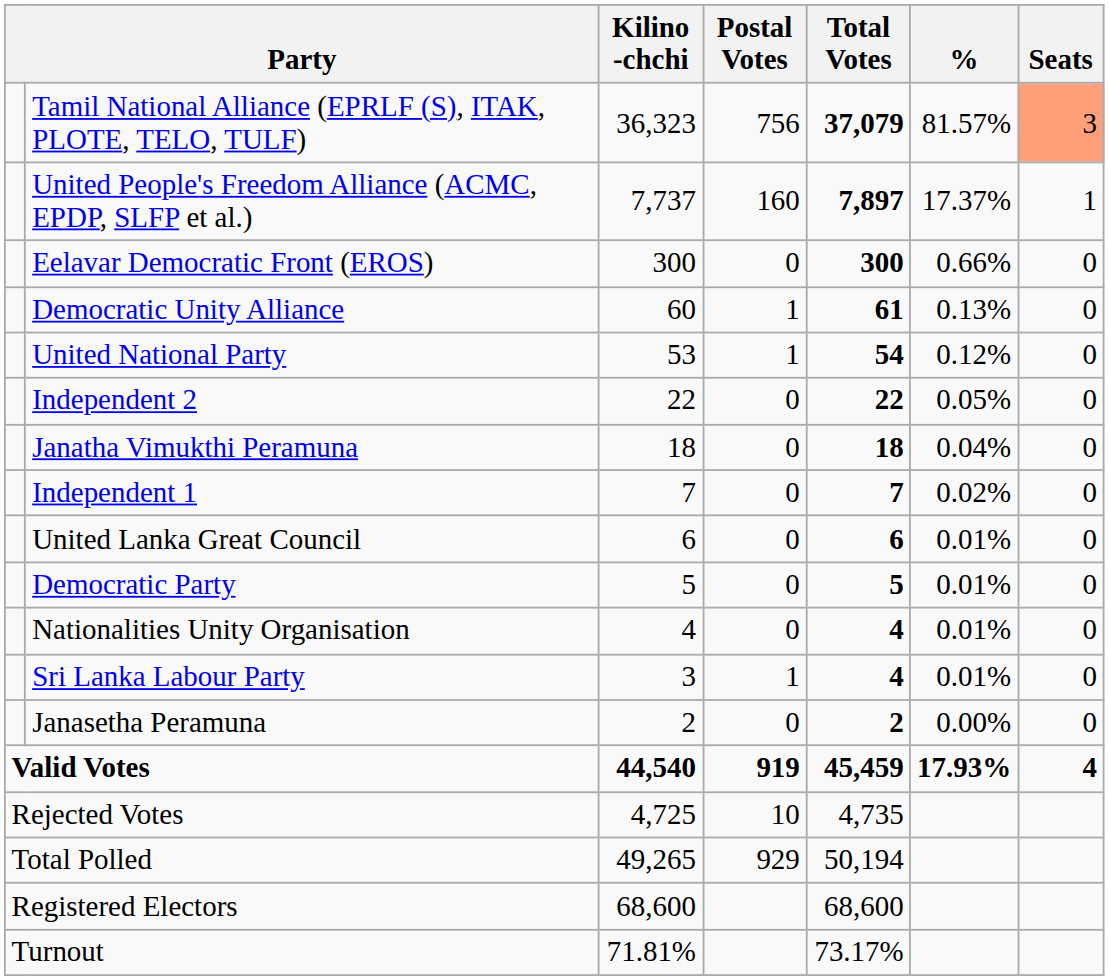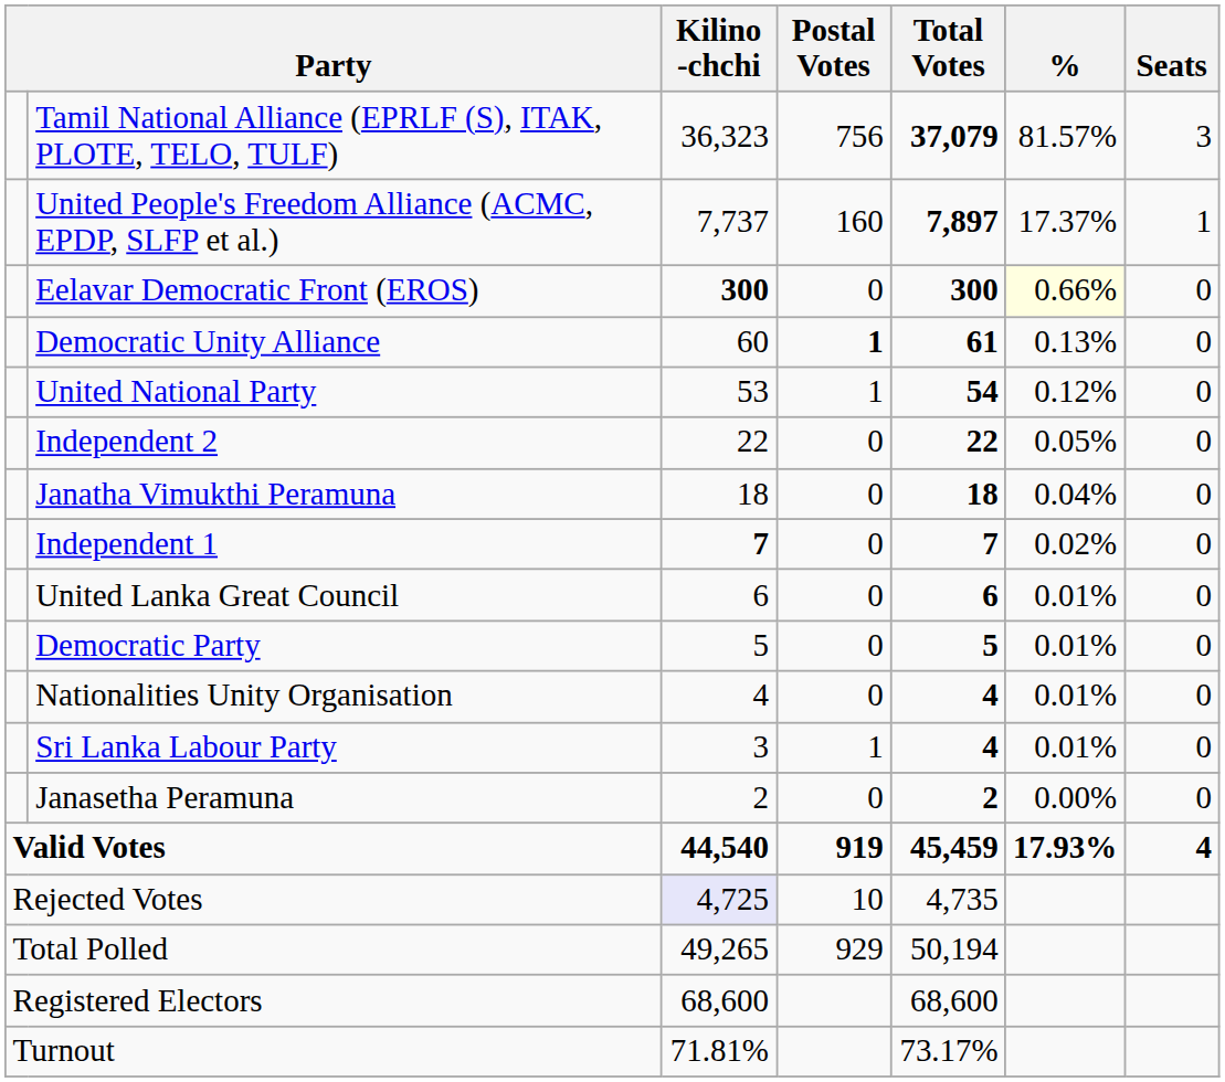Tamil National Alliance (EPRLF (S), ITAK, PLOTE, TELO, TULF) | Seats: lightsalmon background -> no background
Eelavar Democratic Front (EROS) | Kilino -chchi: normal -> bold
Eelavar Democratic Front (EROS) | %: no background -> lightyellow background
Democratic Unity Alliance | Postal Votes: normal -> bold
Independent 1 | Kilino -chchi: normal -> bold
Rejected Votes | Kilino -chchi: no background -> lavender background
